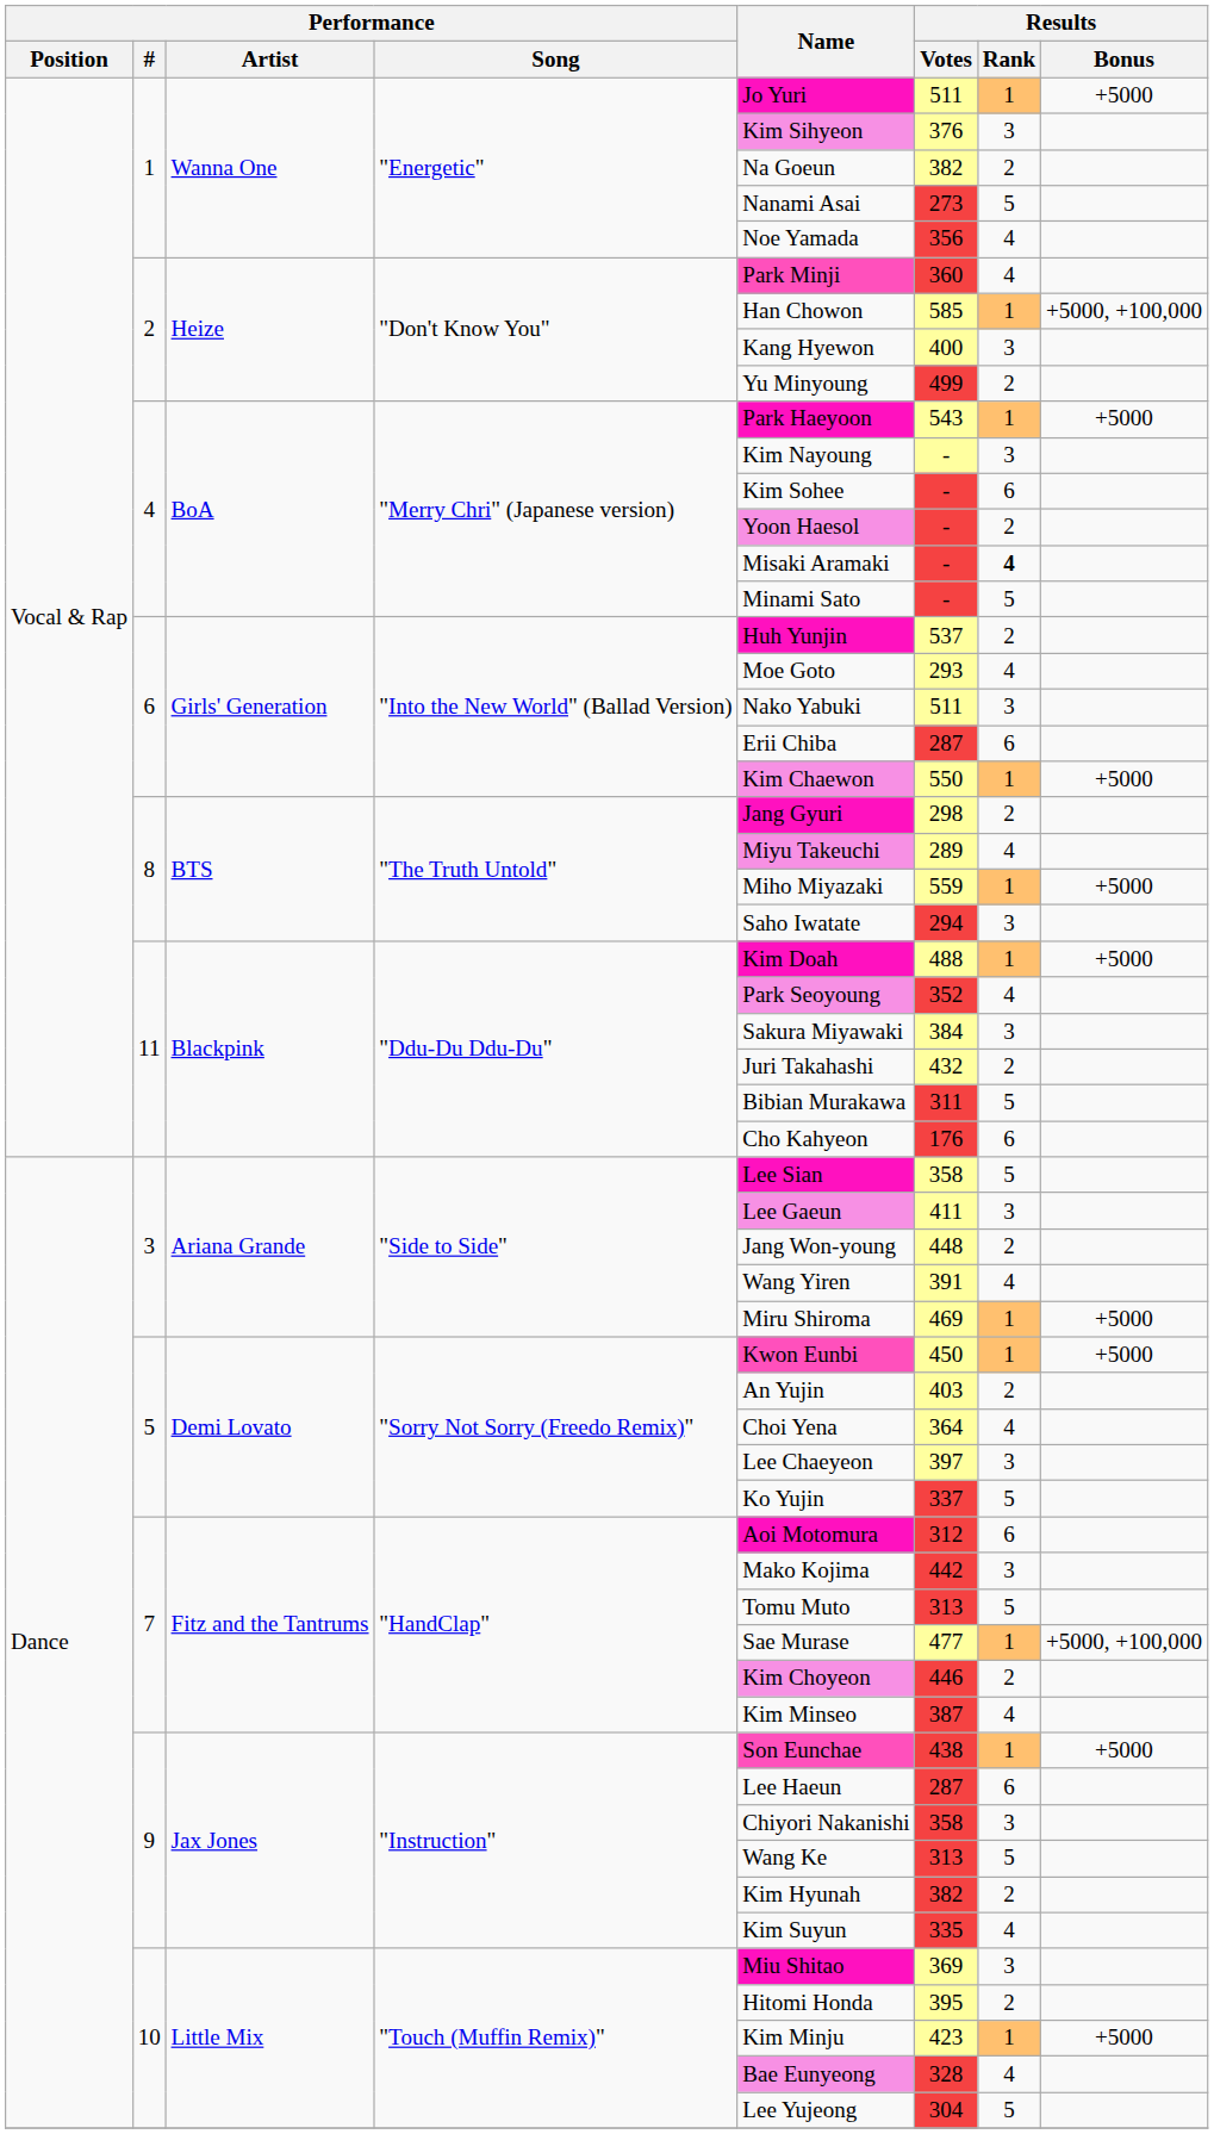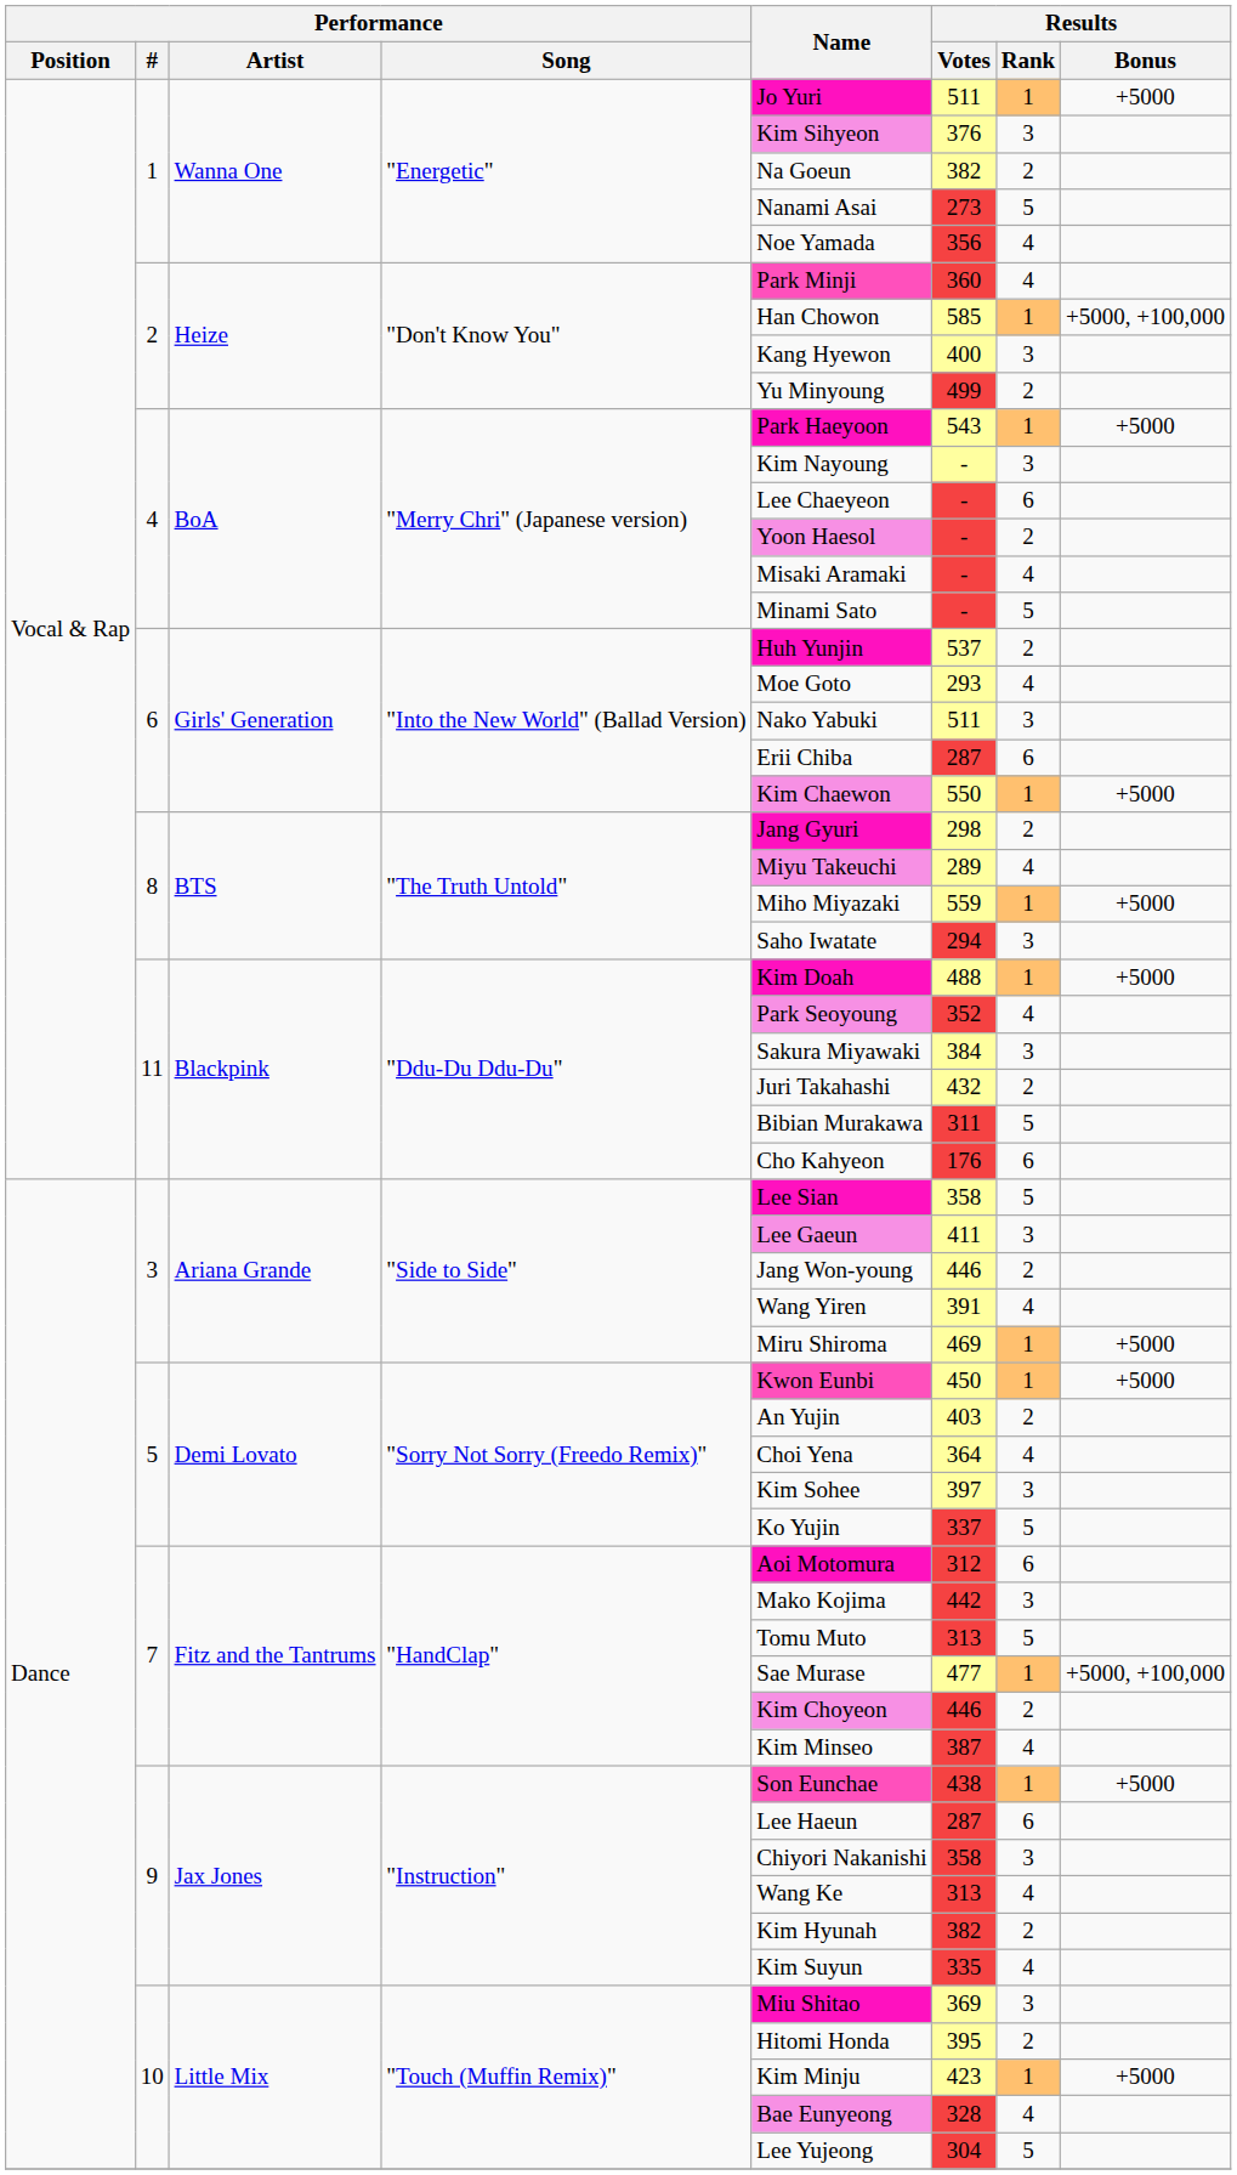row 14 | Name: Kim Sohee -> Lee Chaeyeon
row 16 | Results / Rank: bold -> normal
row 35 | Results / Votes: 448 -> 446
row 41 | Name: Lee Chaeyeon -> Kim Sohee
row 52 | Results / Rank: 5 -> 4
